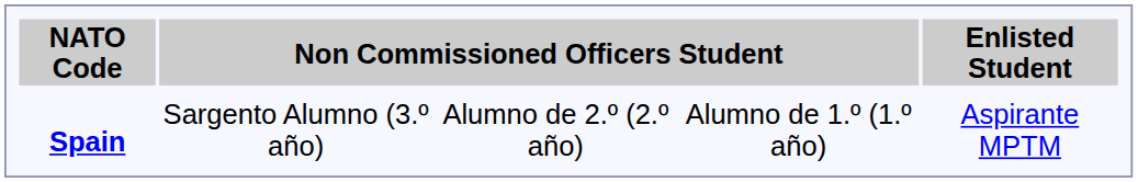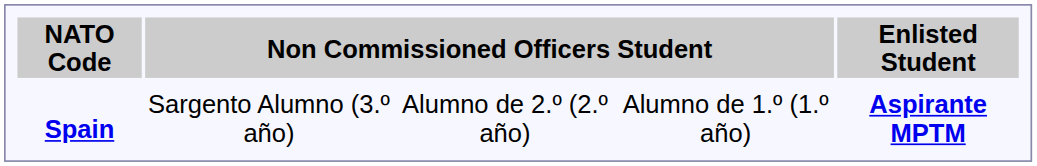Sargento Alumno (3.º año) | Enlisted Student: normal -> bold
